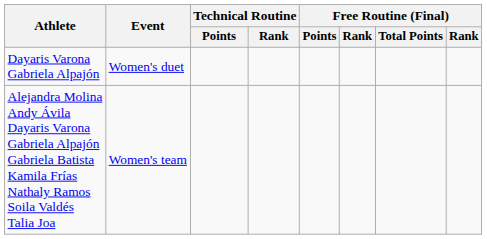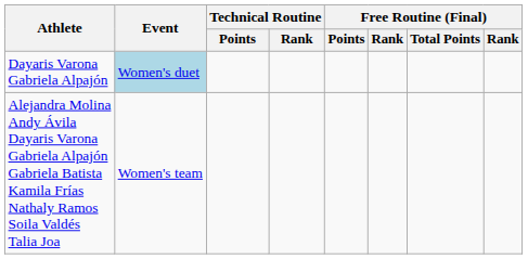Dayaris Varona Gabriela Alpajón | Event: no background -> lightblue background
